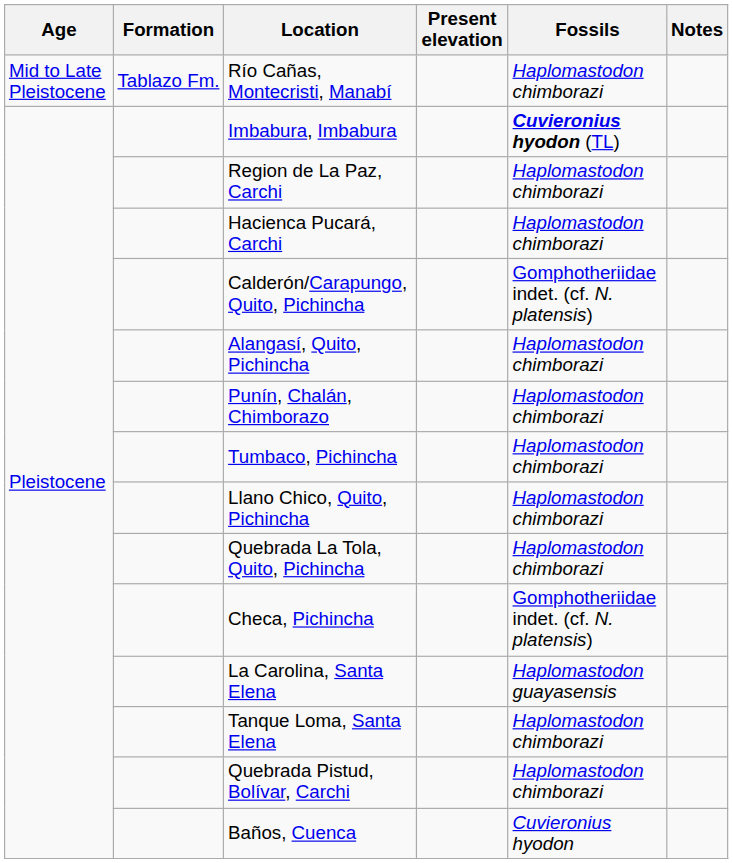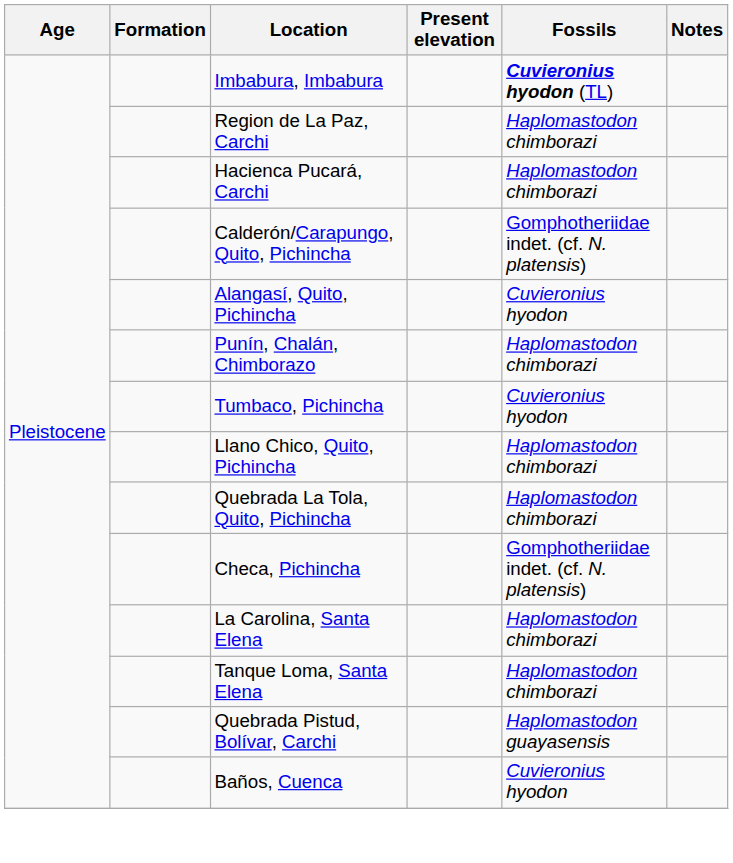- row: Mid to Late Pleistocene | Tablazo Fm. | Río Cañas, Montecristi, Manabí | Haplomastodon chimborazi
Alangasí, Quito, Pichincha | Fossils: Haplomastodon chimborazi -> Cuvieronius hyodon
Tumbaco, Pichincha | Fossils: Haplomastodon chimborazi -> Cuvieronius hyodon
La Carolina, Santa Elena | Fossils: Haplomastodon guayasensis -> Haplomastodon chimborazi
Quebrada Pistud, Bolívar, Carchi | Fossils: Haplomastodon chimborazi -> Haplomastodon guayasensis
